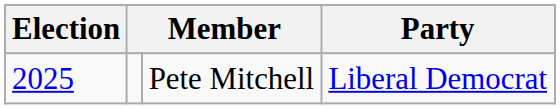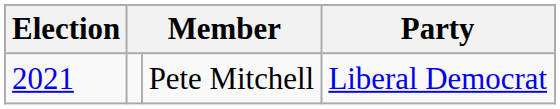Pete Mitchell | Election: 2025 -> 2021
